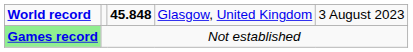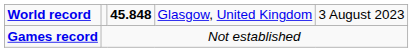Games record | column 1: lightgreen background -> no background
